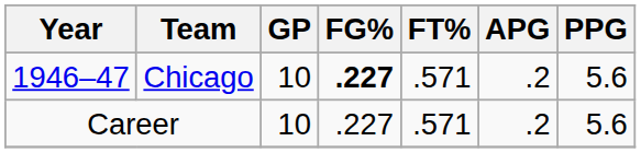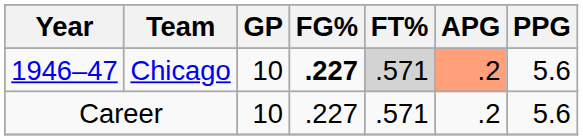1946–47 | FT%: no background -> lightgrey background
1946–47 | APG: no background -> lightsalmon background
